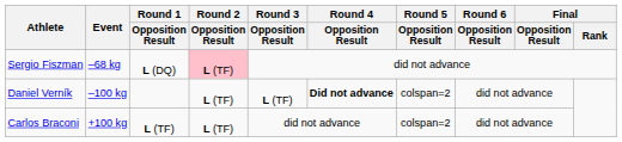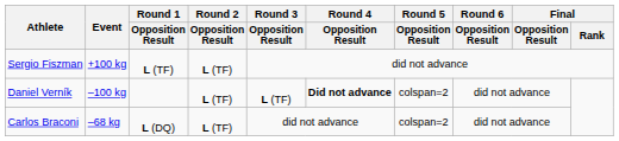Sergio Fiszman | Event: –68 kg -> +100 kg
Sergio Fiszman | Round 1 / Opposition Result: L (DQ) -> L (TF)
Sergio Fiszman | Round 2 / Opposition Result: pink background -> no background
Carlos Braconi | Event: +100 kg -> –68 kg
Carlos Braconi | Round 1 / Opposition Result: L (TF) -> L (DQ)
